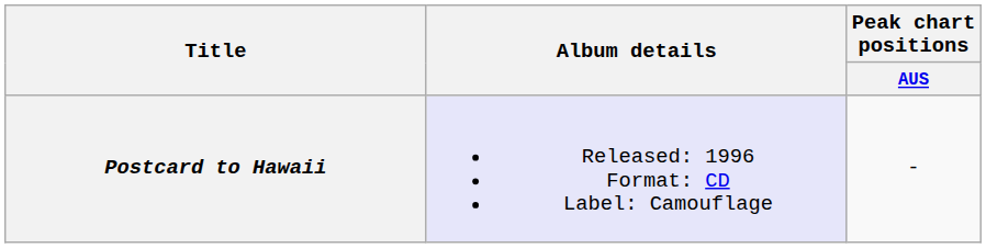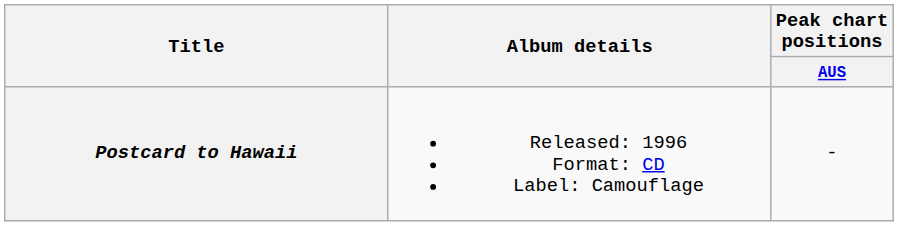Postcard to Hawaii | Album details: lavender background -> no background
